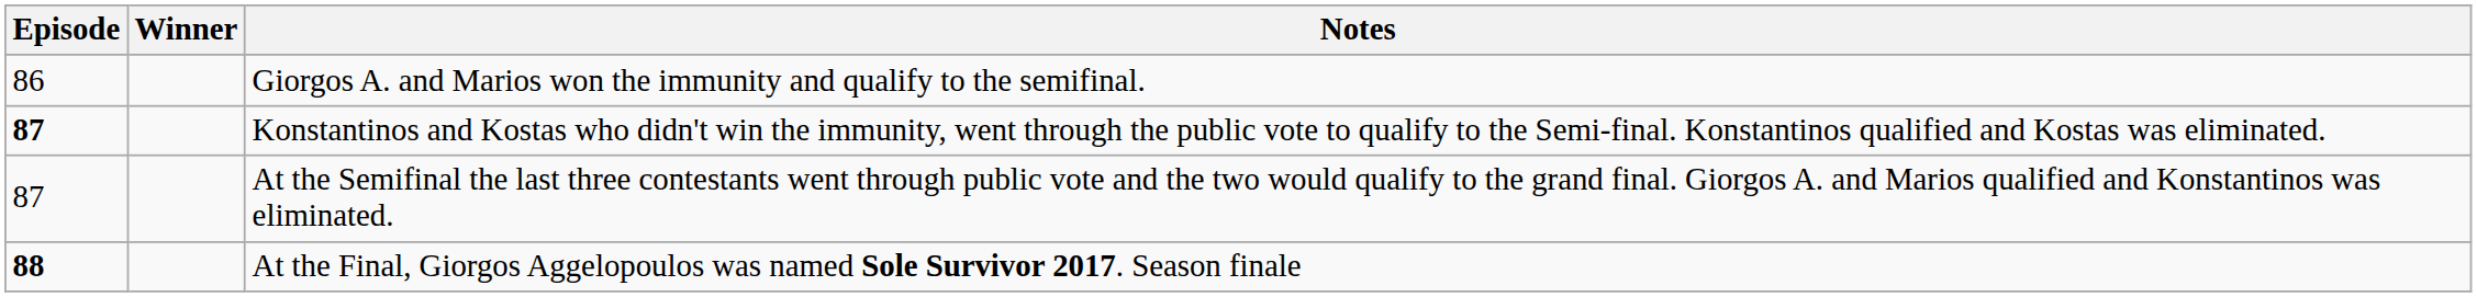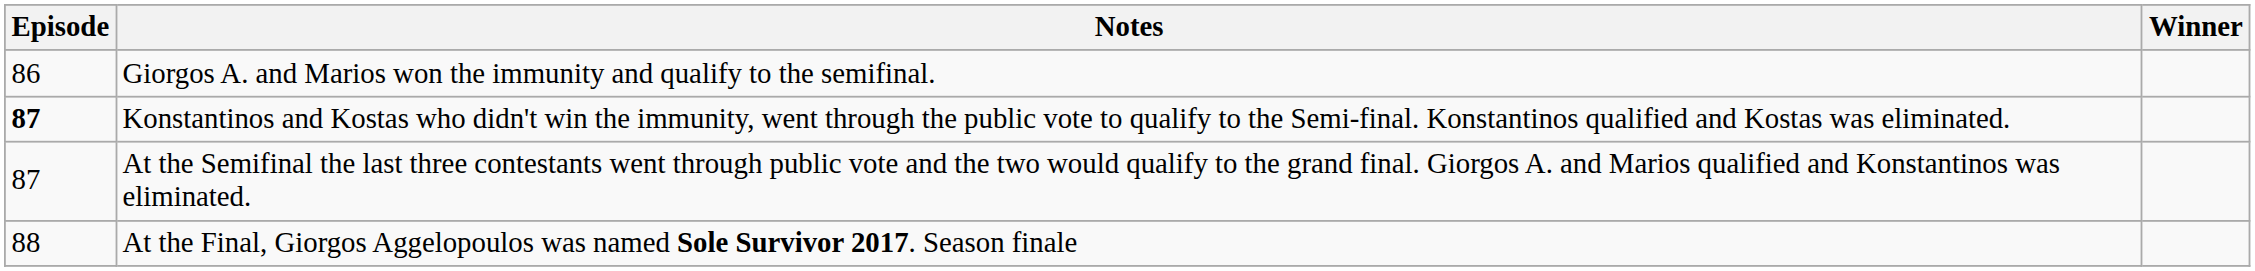columns swapped: Winner <-> Notes
row 5 | Episode: bold -> normal
